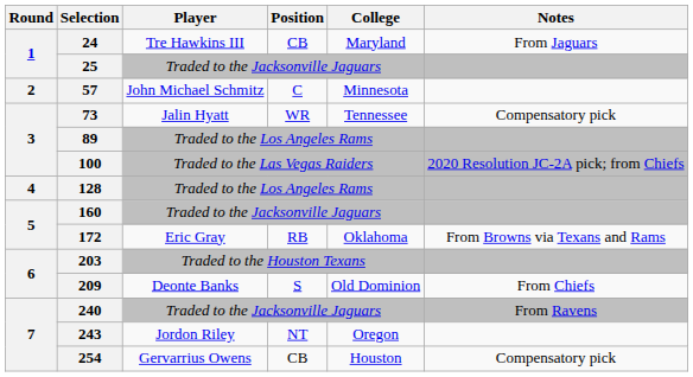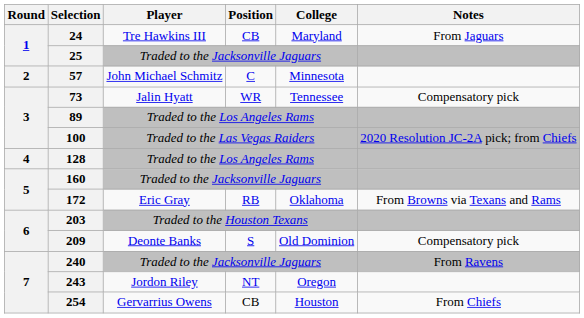209 | Notes: From Chiefs -> Compensatory pick
254 | Notes: Compensatory pick -> From Chiefs
